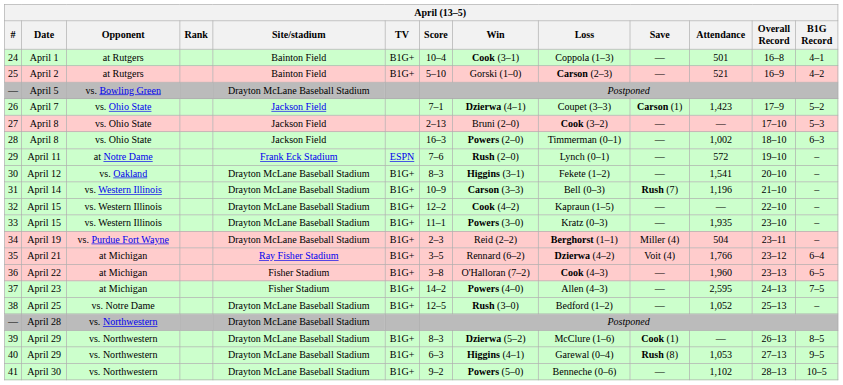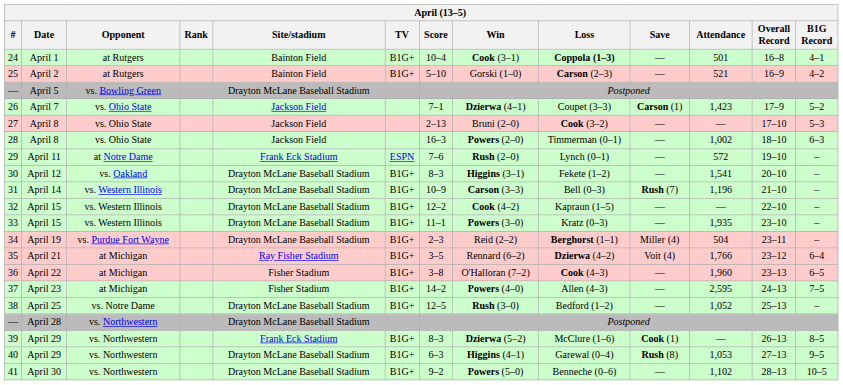24 | April (13–5) / Loss: normal -> bold
39 | April (13–5) / Site/stadium: Drayton McLane Baseball Stadium -> Frank Eck Stadium
